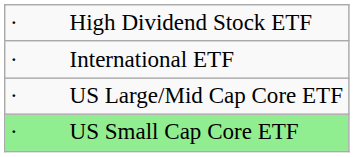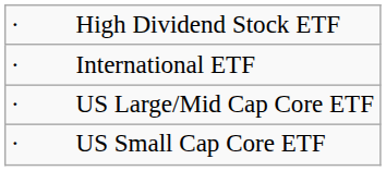row 4 | column 1: lightgreen background -> no background
